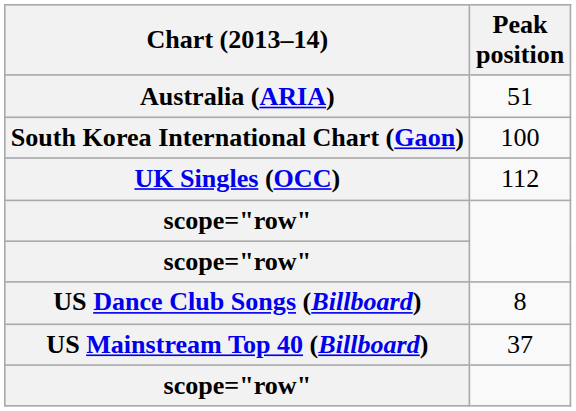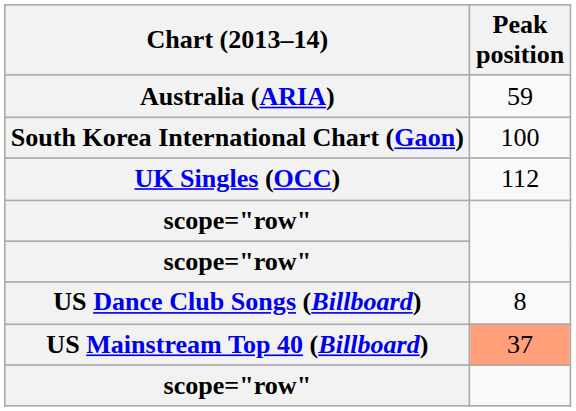Australia (ARIA) | Peak position: 51 -> 59
US Mainstream Top 40 (Billboard) | Peak position: no background -> lightsalmon background
